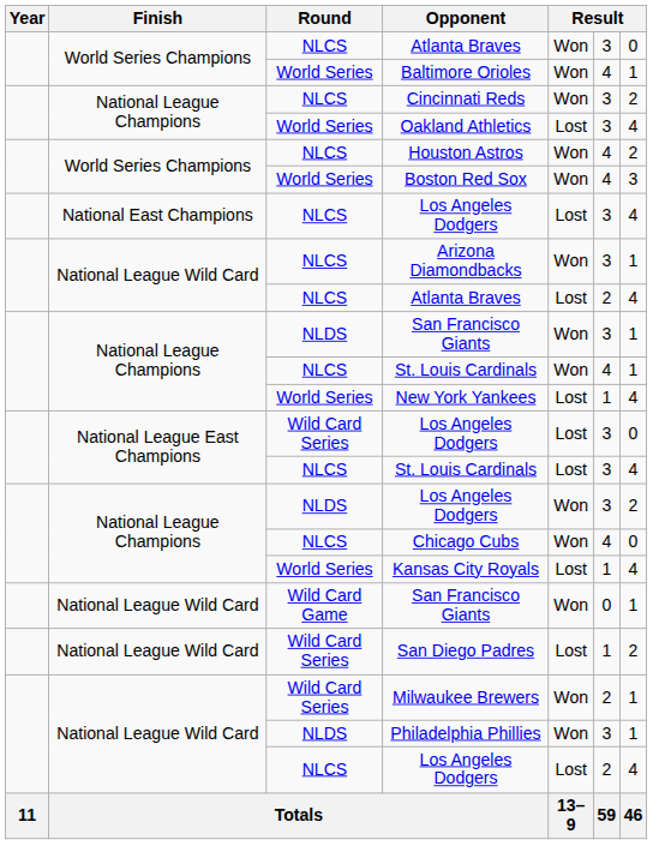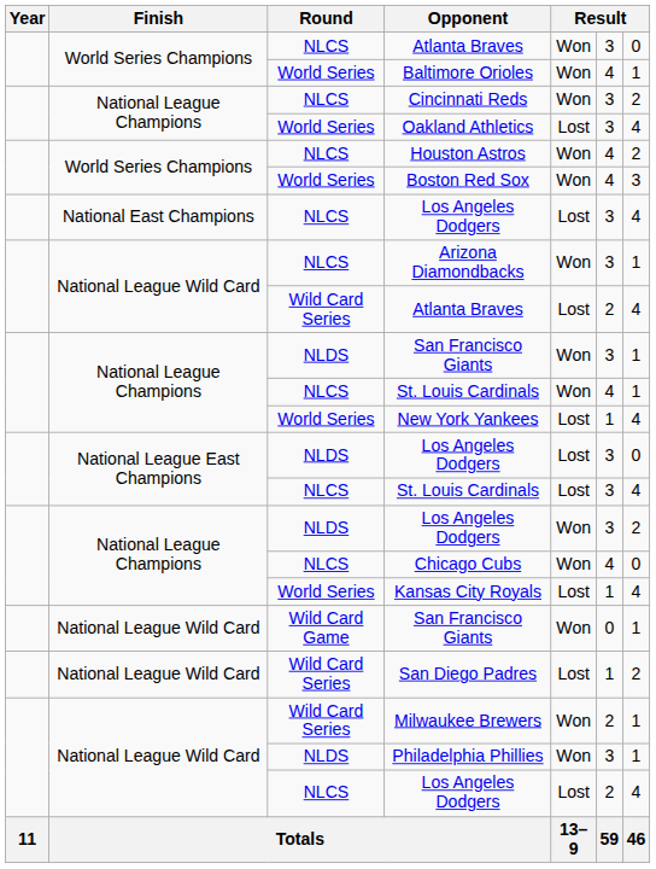National League Wild Card / Atlanta Braves | Round: NLCS -> Wild Card Series
National League East Champions / Los Angeles Dodgers | Round: Wild Card Series -> NLDS
